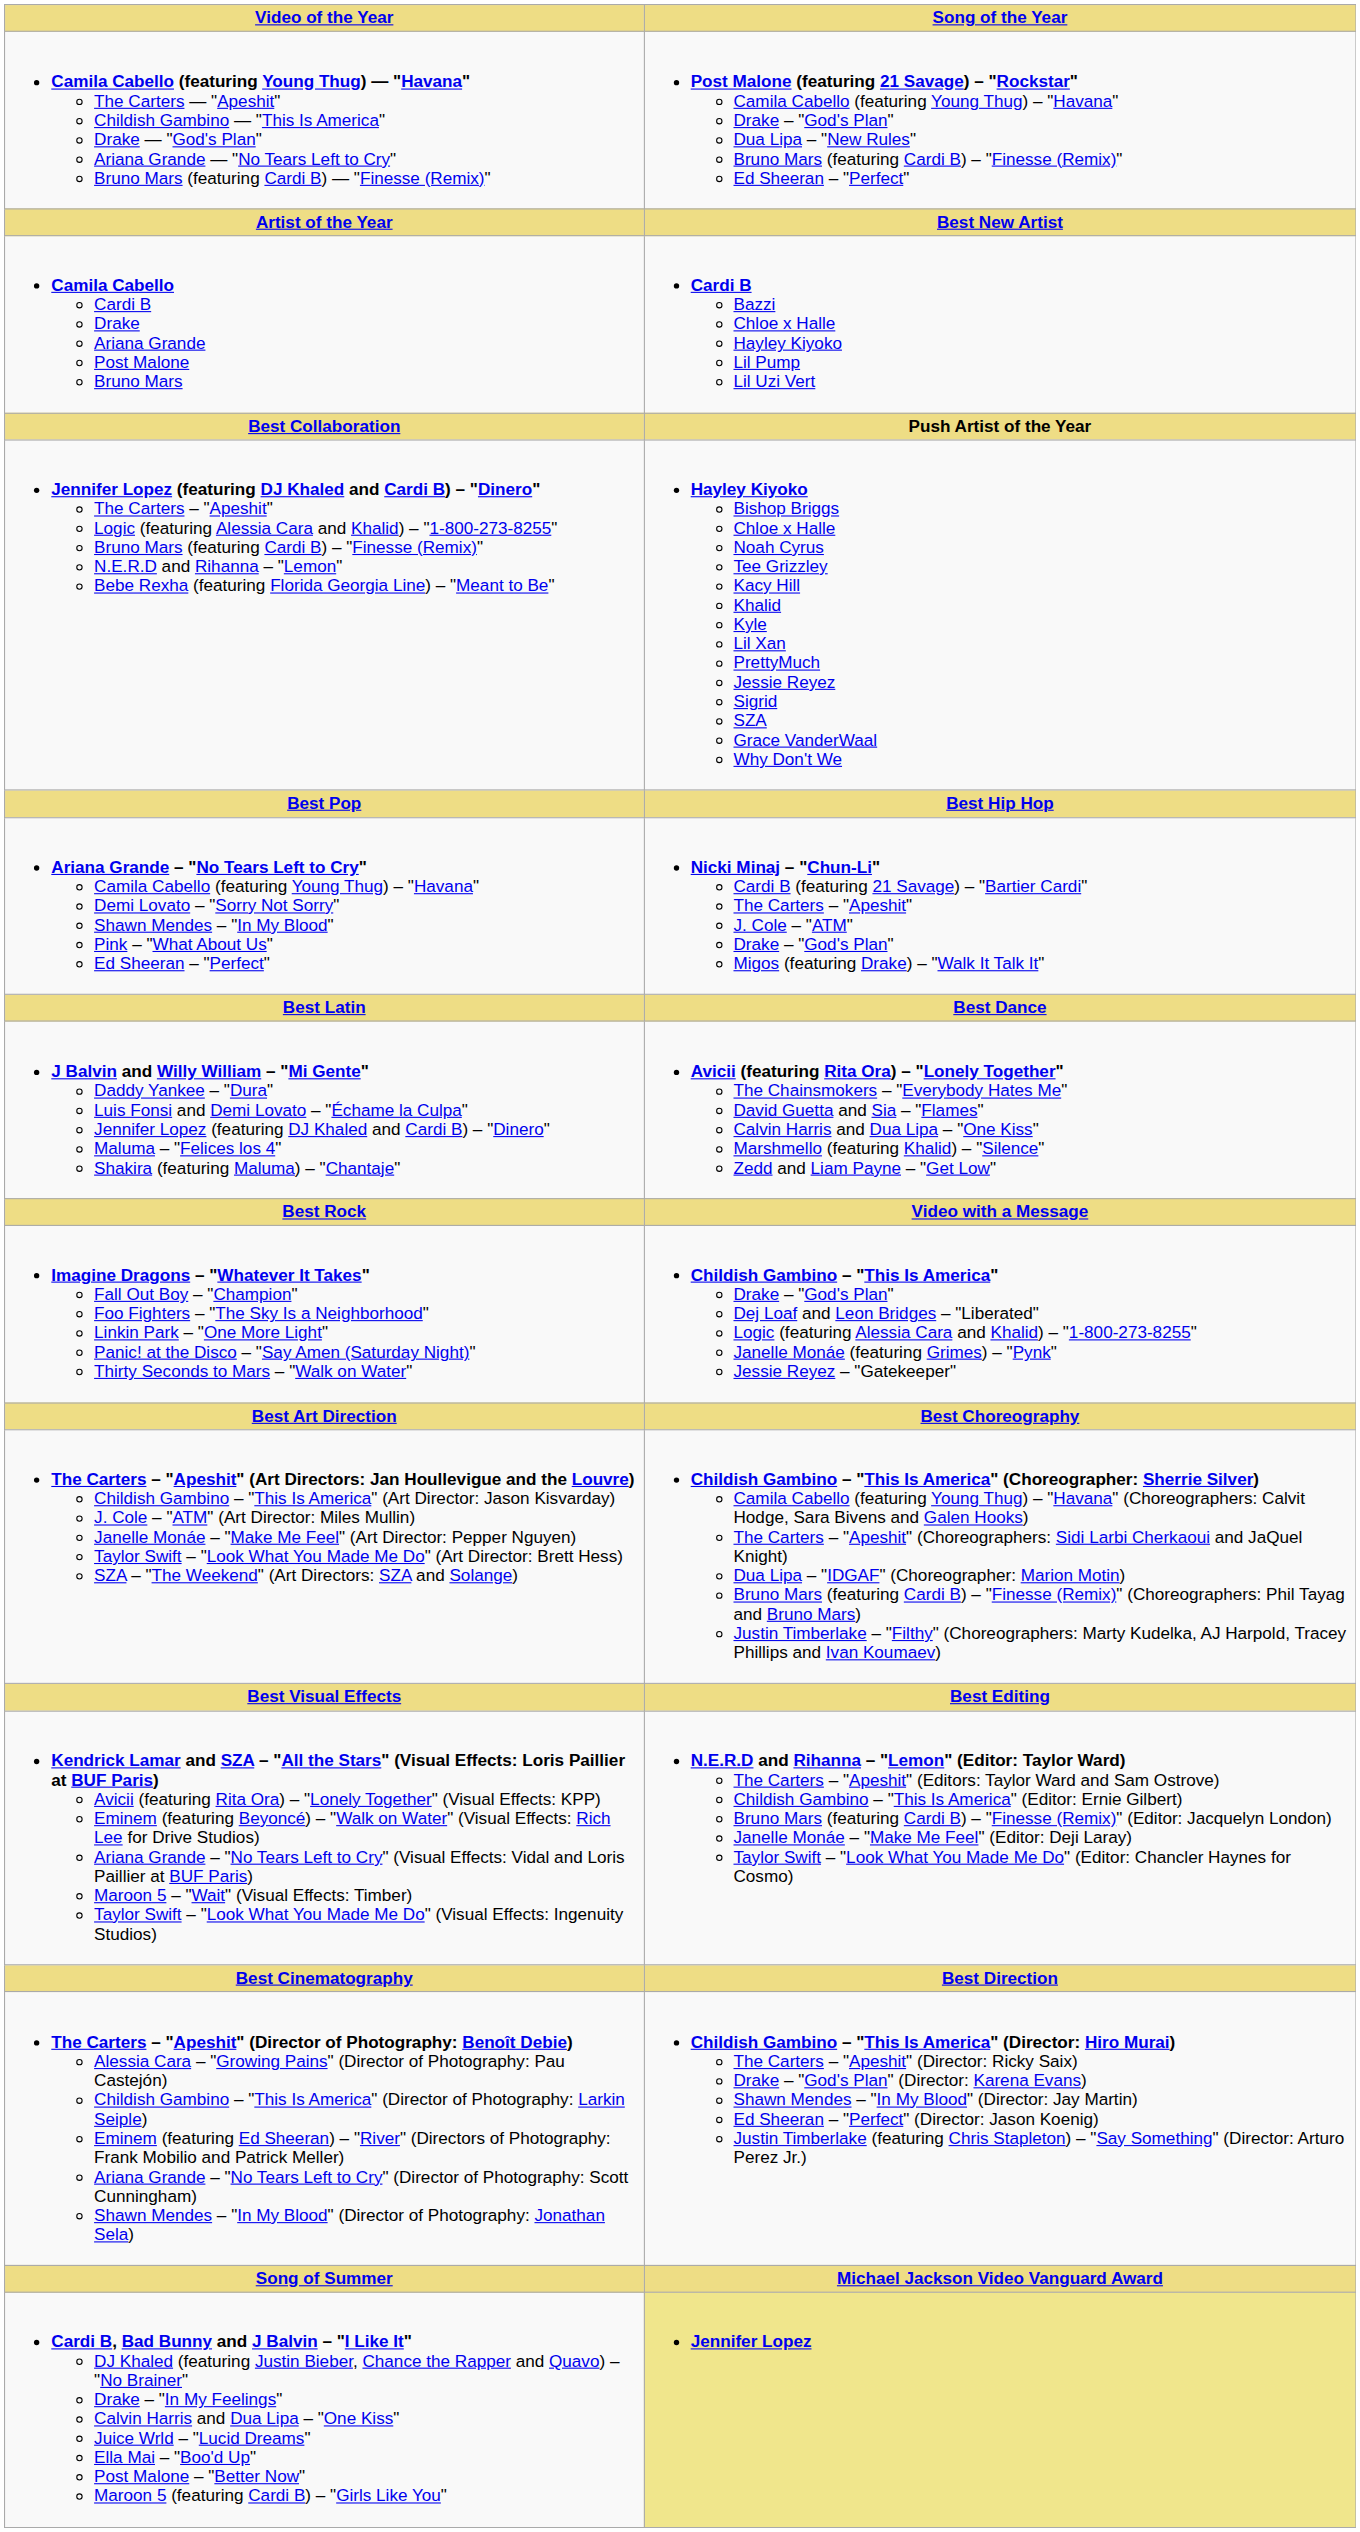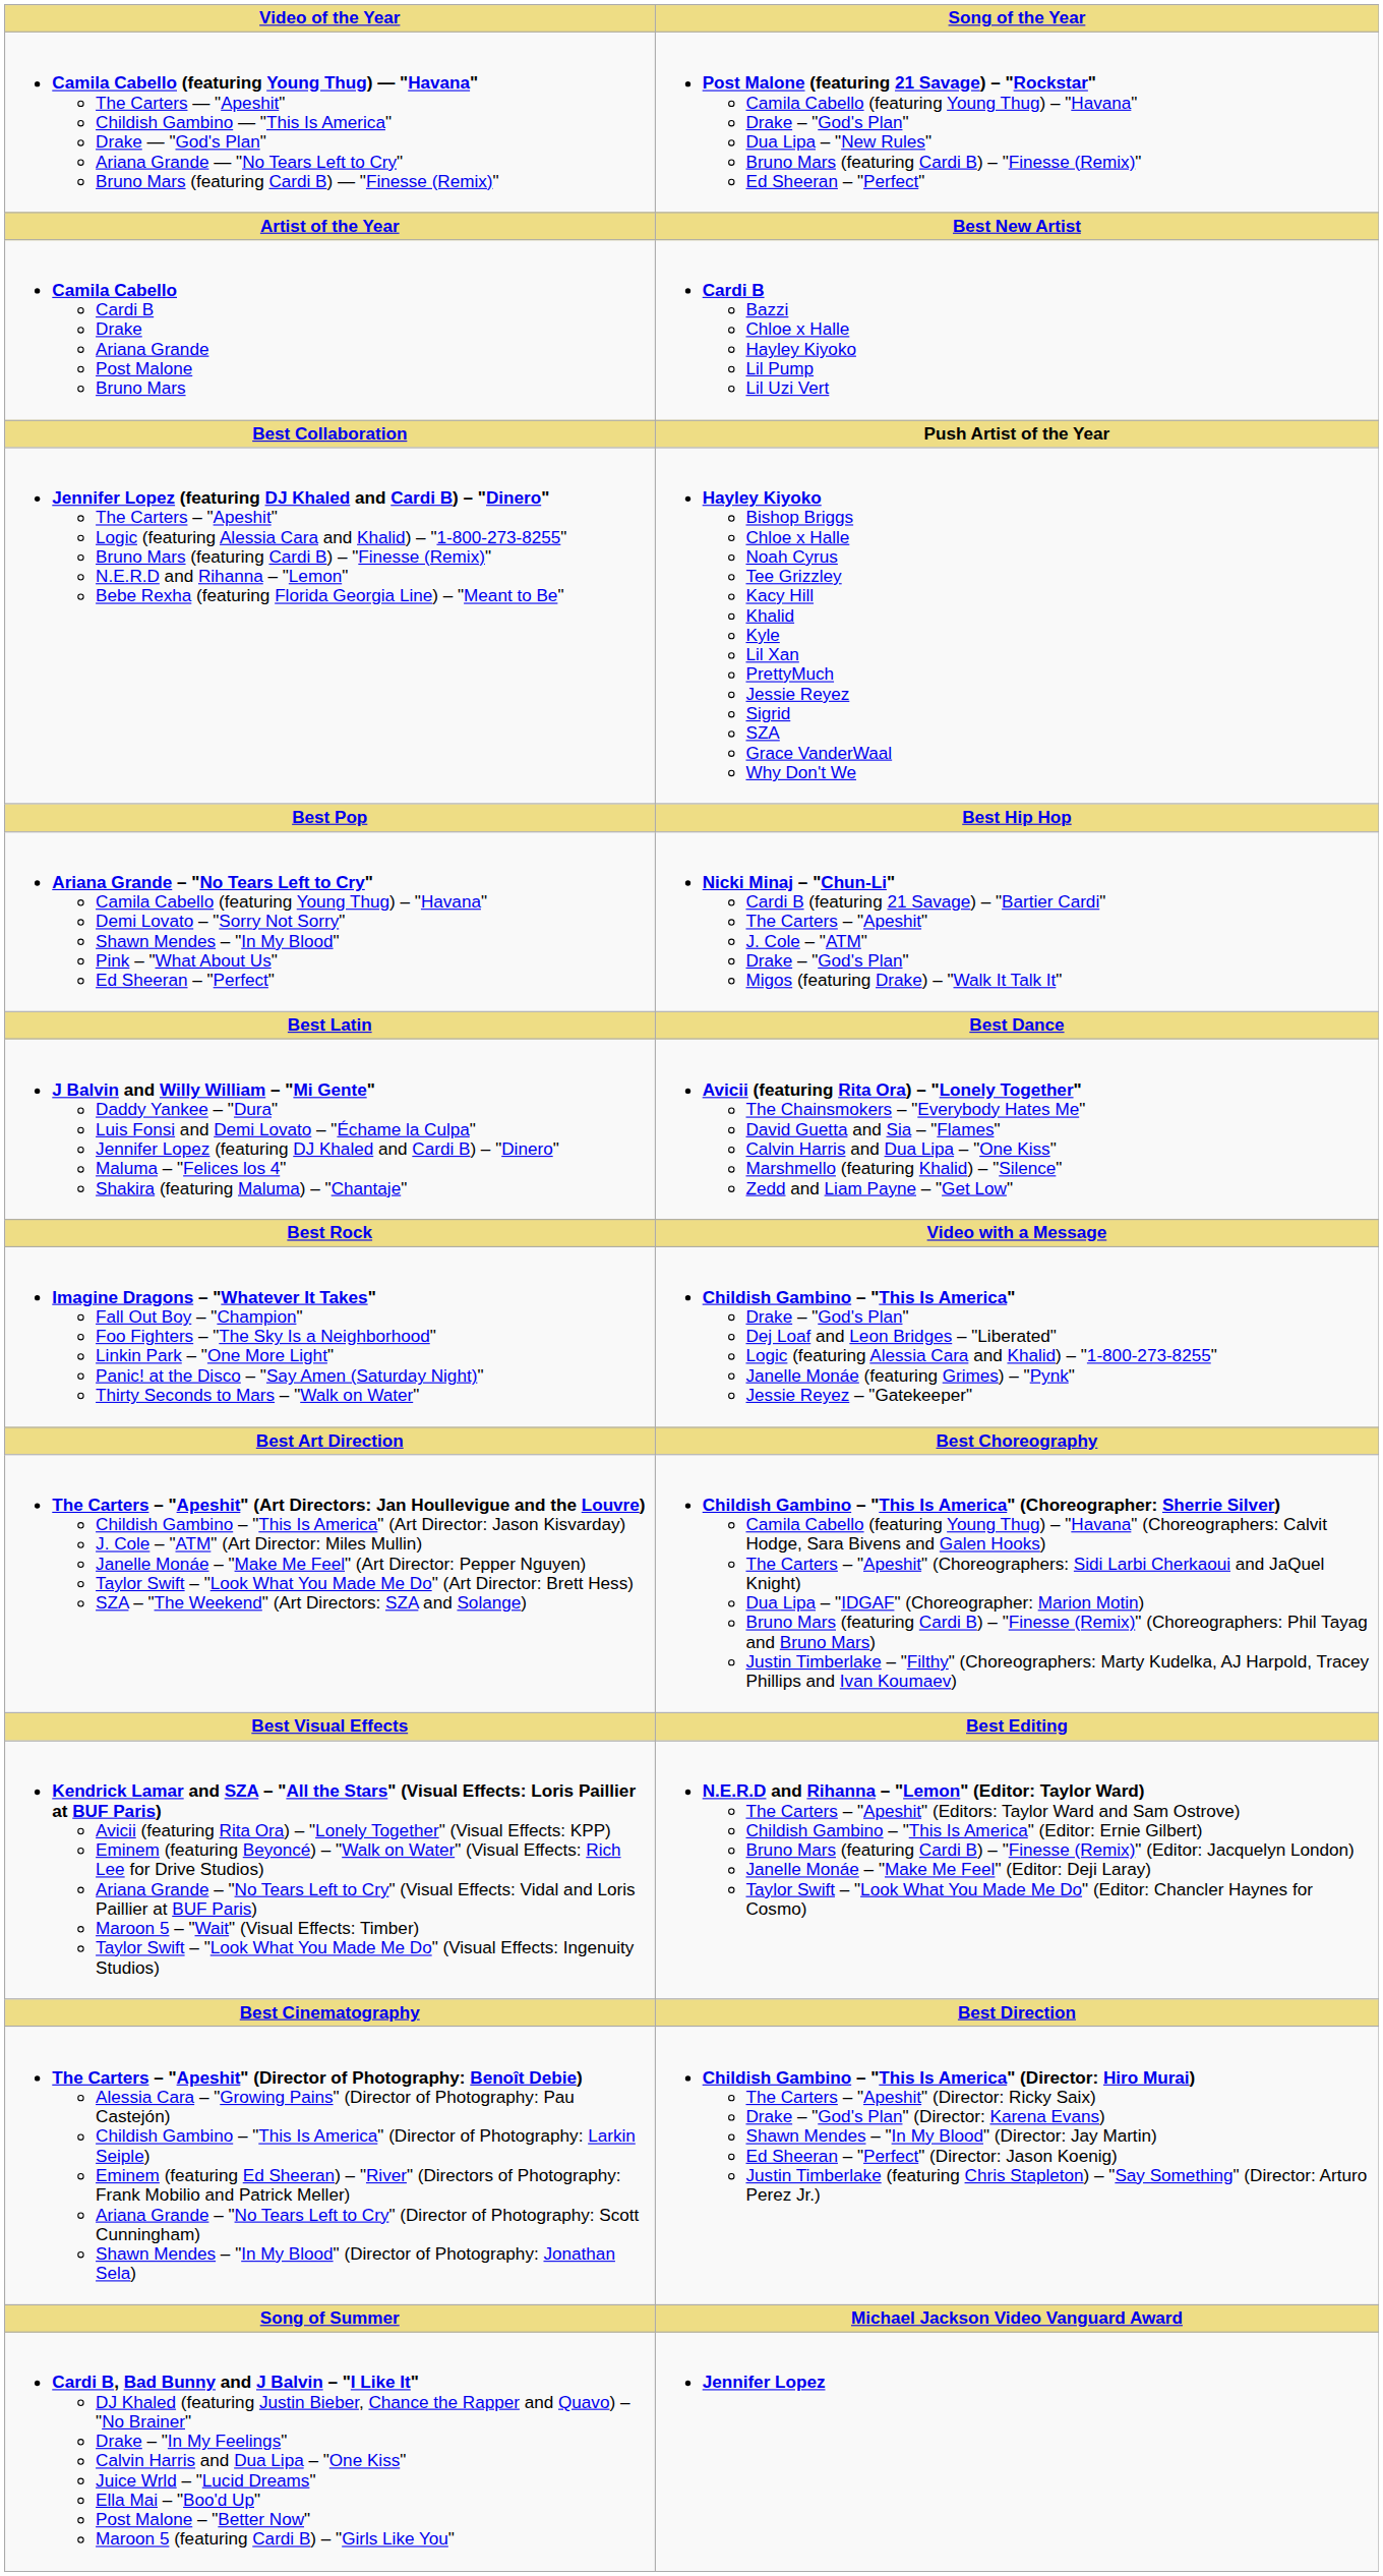row 20 | Song of the Year: khaki background -> no background
